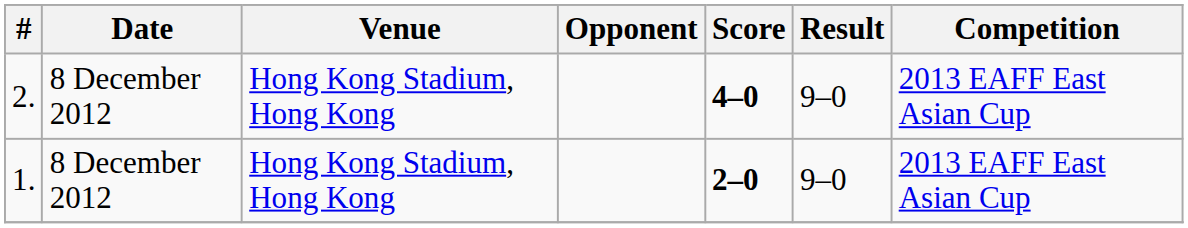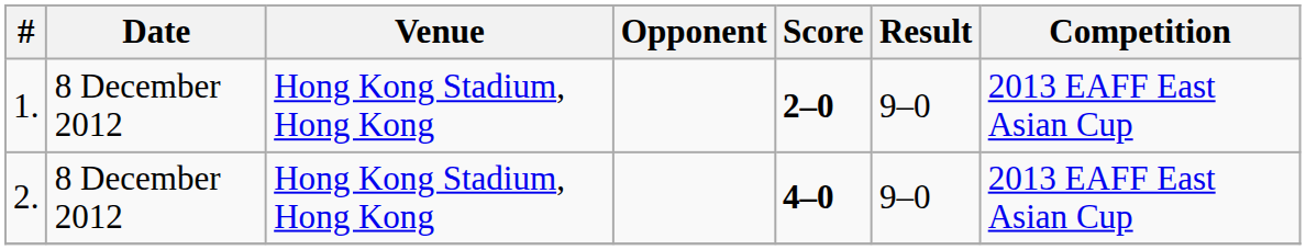rows swapped: 1. <-> 2.
